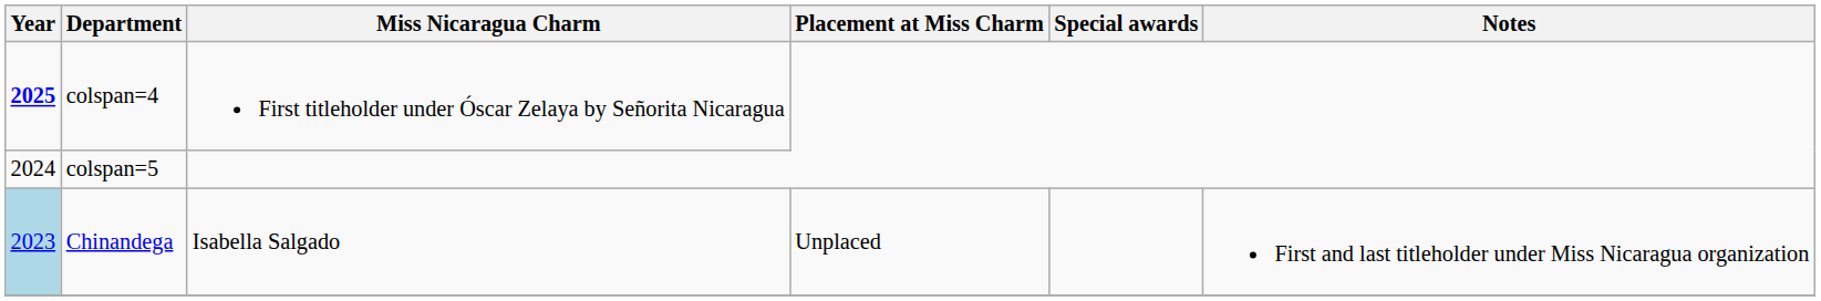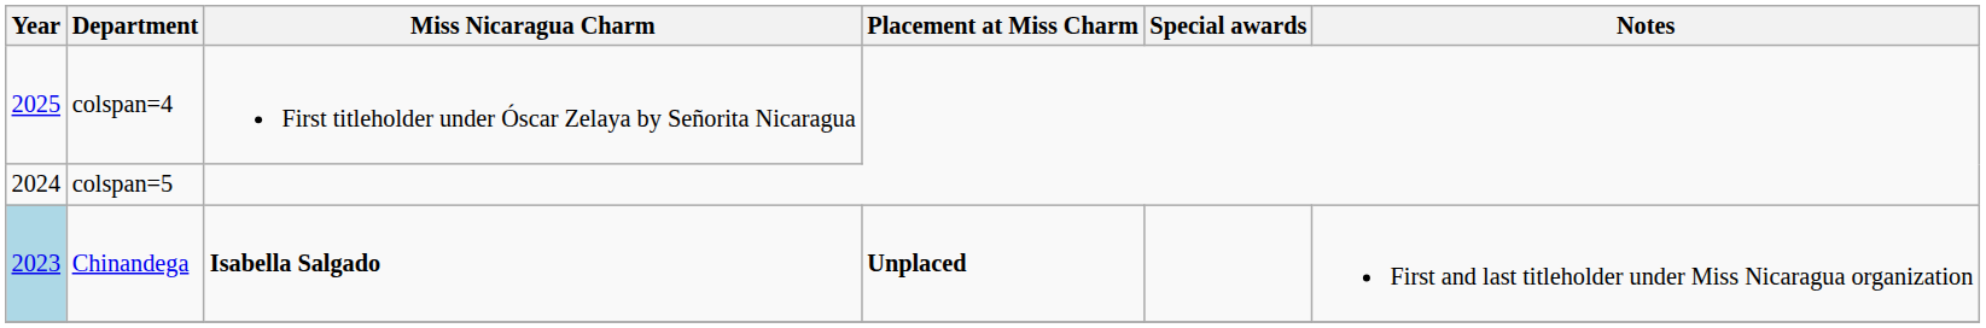colspan=4 | Year: bold -> normal
Chinandega | Miss Nicaragua Charm: normal -> bold
Chinandega | Placement at Miss Charm: normal -> bold
